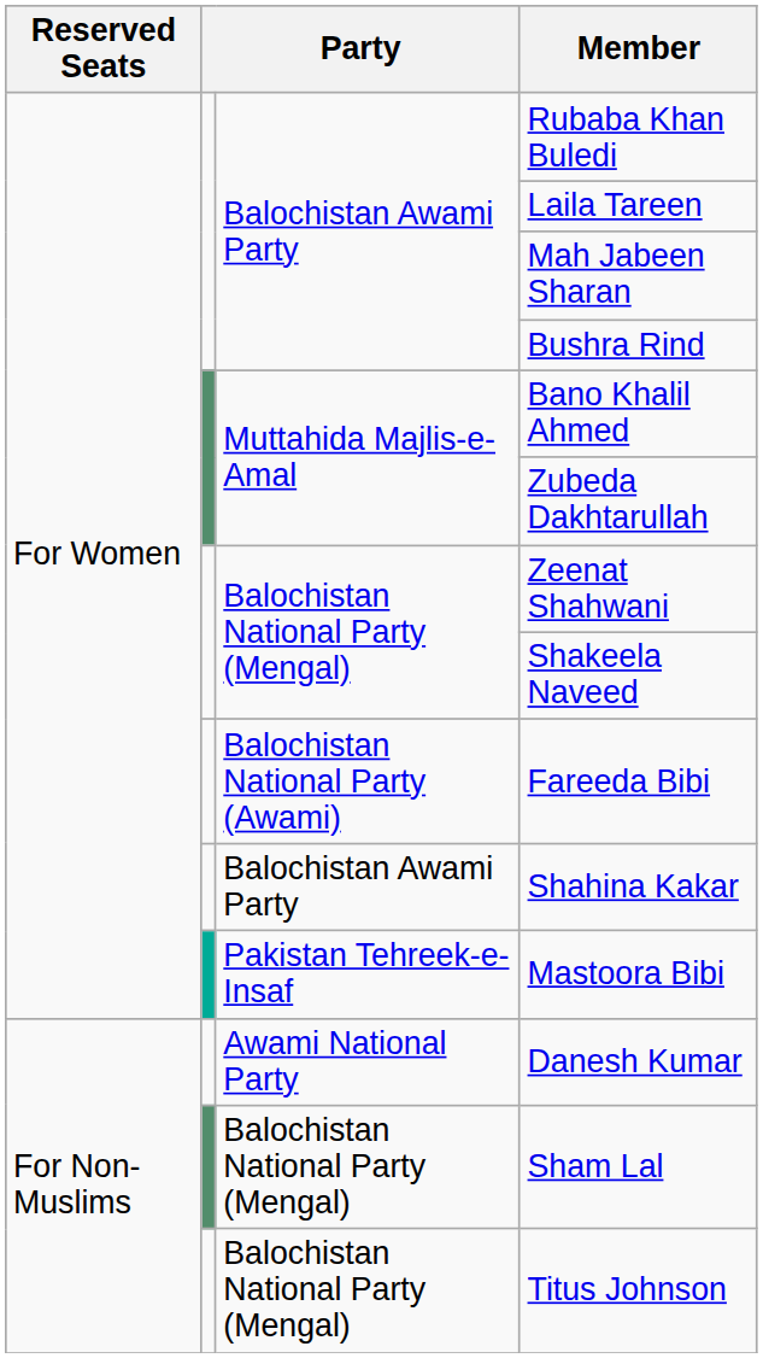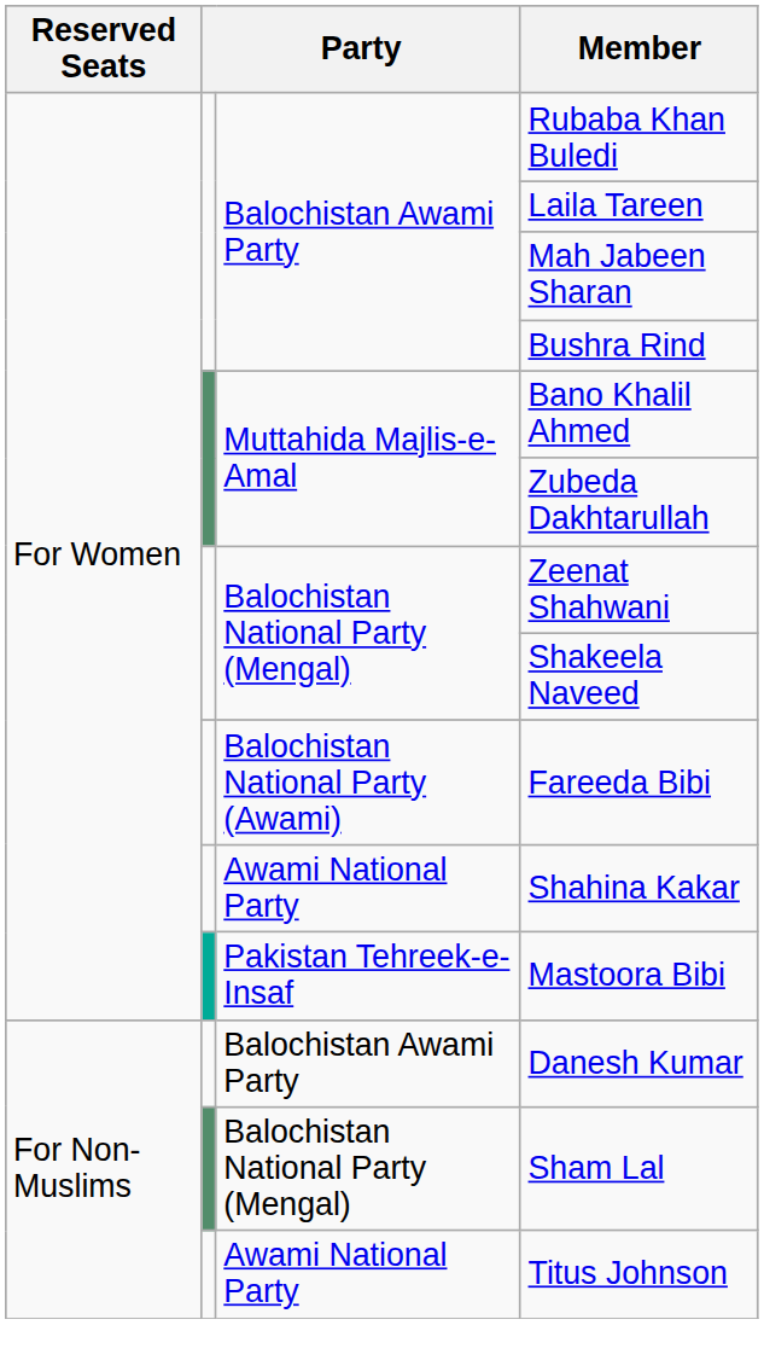Shahina Kakar | column 3: Balochistan Awami Party -> Awami National Party
Danesh Kumar | column 3: Awami National Party -> Balochistan Awami Party
Titus Johnson | column 3: Balochistan National Party (Mengal) -> Awami National Party
